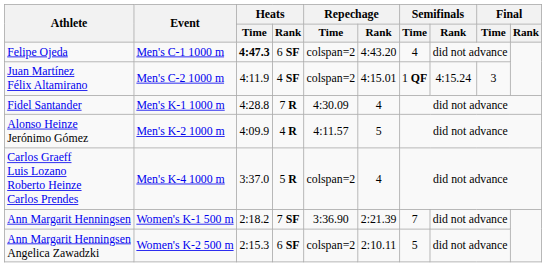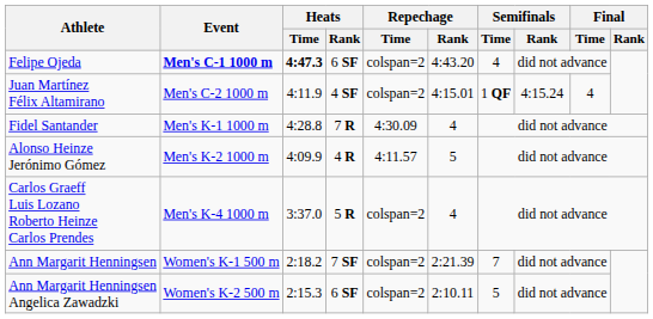Felipe Ojeda | Event: normal -> bold
Juan Martínez Félix Altamirano | Final / Time: 3 -> 4
Ann Margarit Henningsen | Repechage / Time: 3:36.90 -> colspan=2
